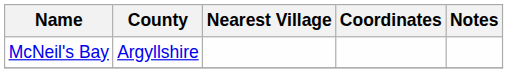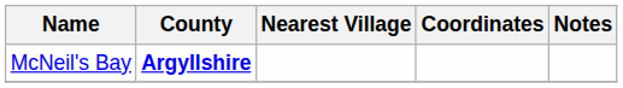McNeil's Bay | County: normal -> bold
